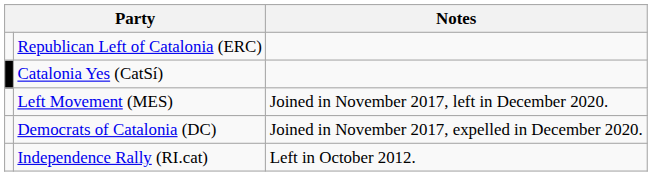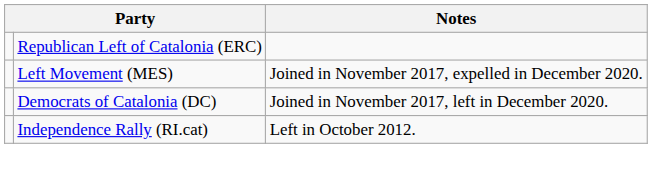- row: Catalonia Yes (CatSí)
Left Movement (MES) | Notes: Joined in November 2017, left in December 2020. -> Joined in November 2017, expelled in December 2020.
Democrats of Catalonia (DC) | Notes: Joined in November 2017, expelled in December 2020. -> Joined in November 2017, left in December 2020.
